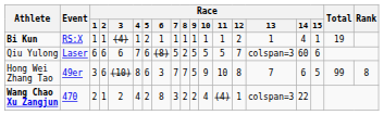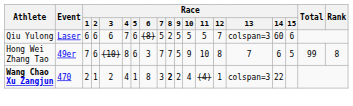- row: Bi Kun | RS:X | 1 | 1 | (4) | 1 | 2 | 1 | 1 | 1 | 1 | 1 | 1 | 2 | 1 | 4 | 1 | 19
Hong Wei Zhang Tao | Race / 1: 3 -> 7
Wang Chao Xu Zangjun | Race / 5: 2 -> 1
Wang Chao Xu Zangjun | Race / 8: normal -> bold
